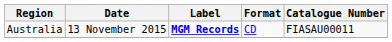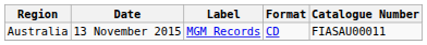Australia | Label: bold -> normal
